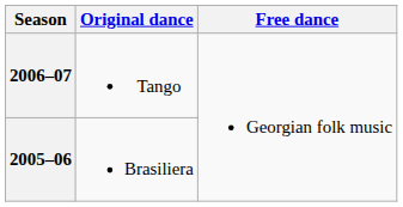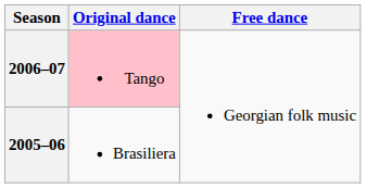2006–07 | Original dance: no background -> pink background
